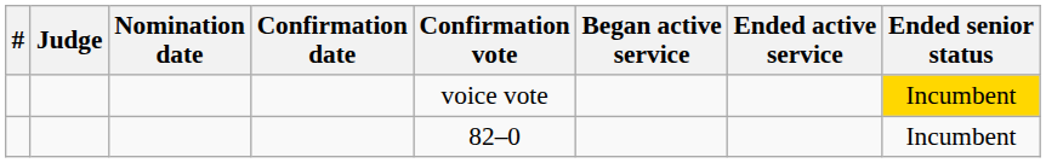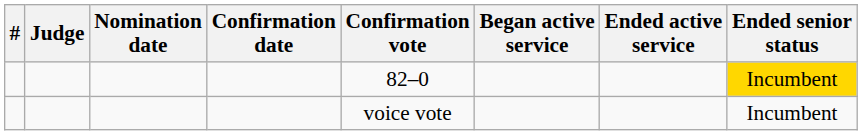row 2 | Confirmation vote: voice vote -> 82–0
row 3 | Confirmation vote: 82–0 -> voice vote
